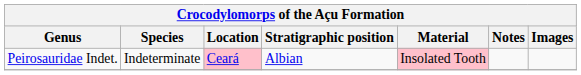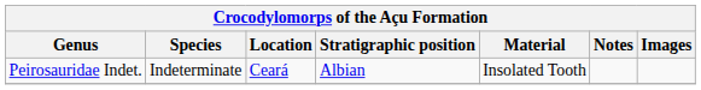Peirosauridae Indet. | Location: pink background -> no background
Peirosauridae Indet. | Material: pink background -> no background
